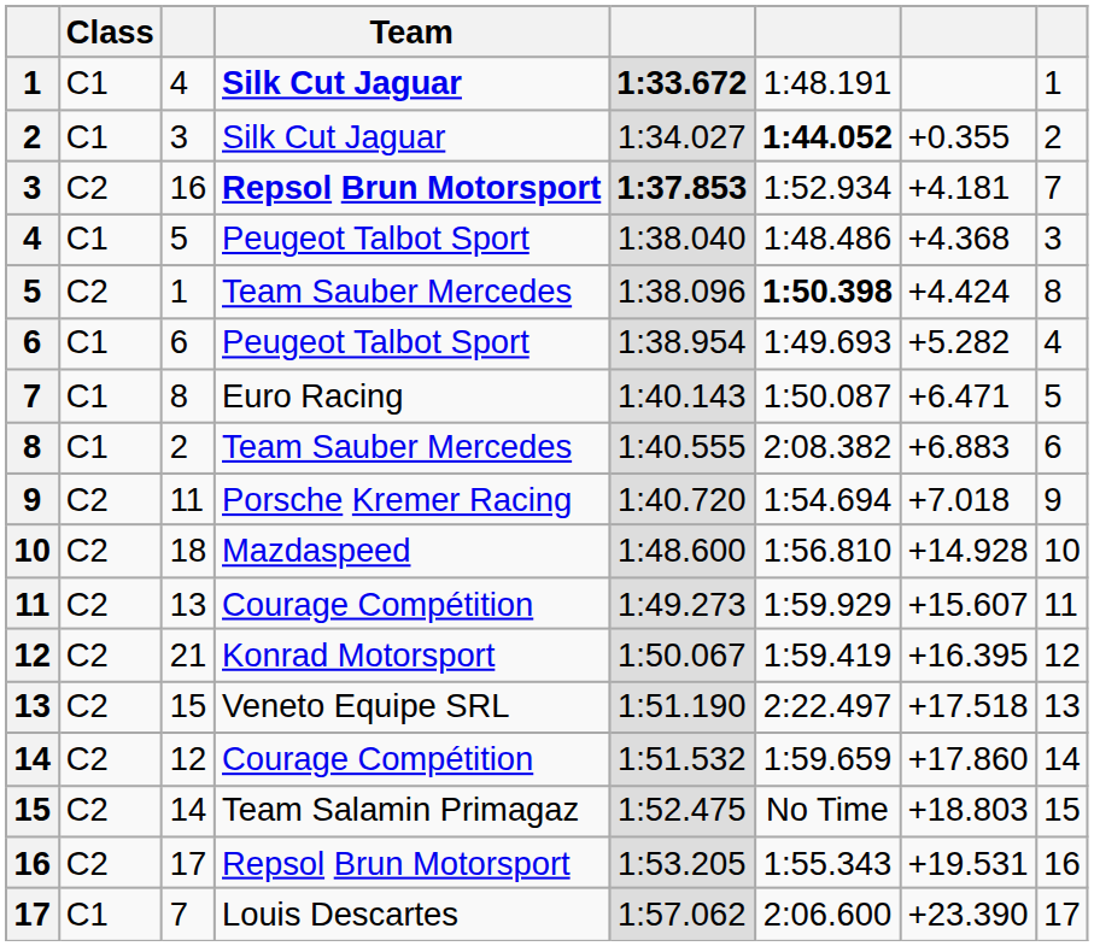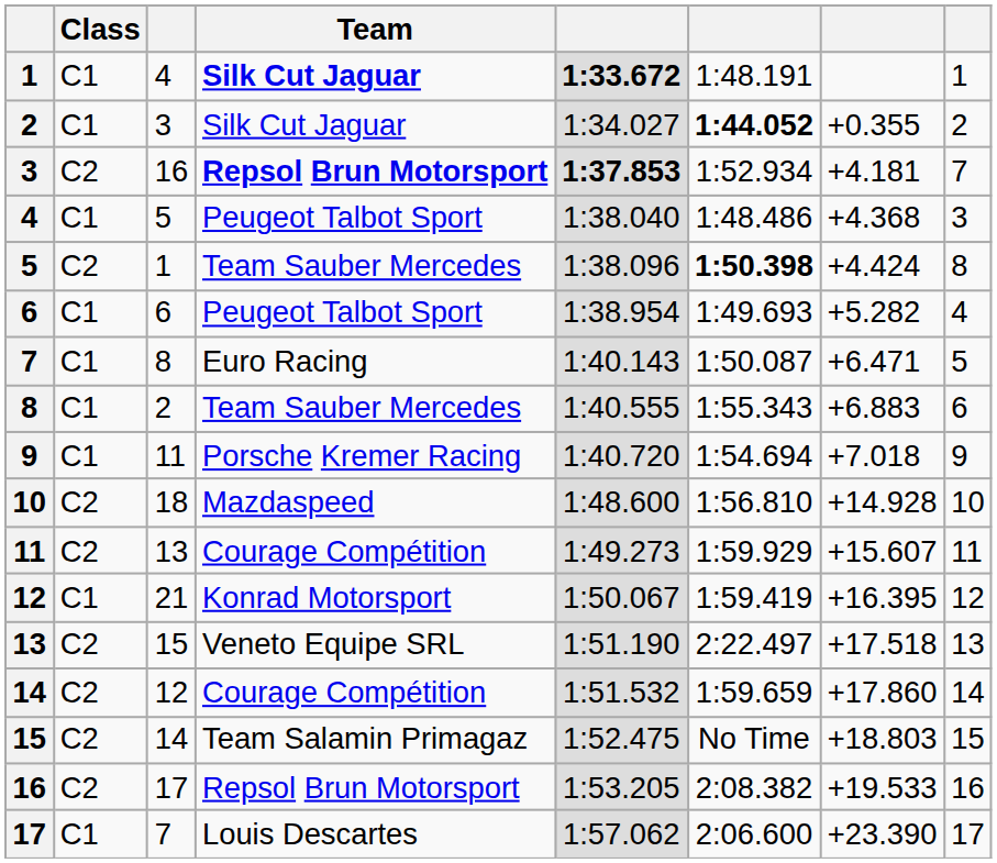row 9 | column 6: 2:08.382 -> 1:55.343
row 10 | Class: C2 -> C1
row 13 | Class: C2 -> C1
row 17 | column 6: 1:55.343 -> 2:08.382
row 17 | column 7: +19.531 -> +19.533
